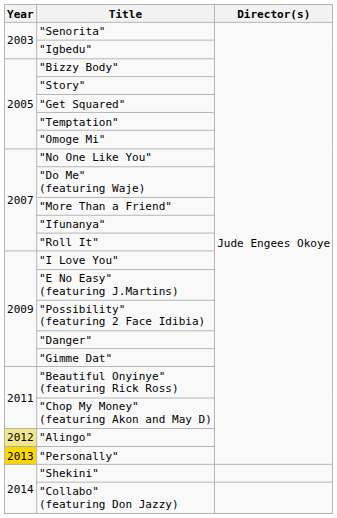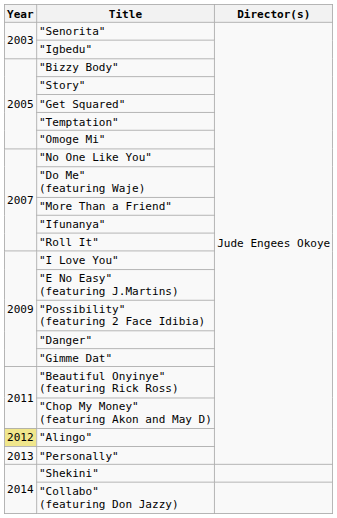"Personally" | Year: gold background -> no background
